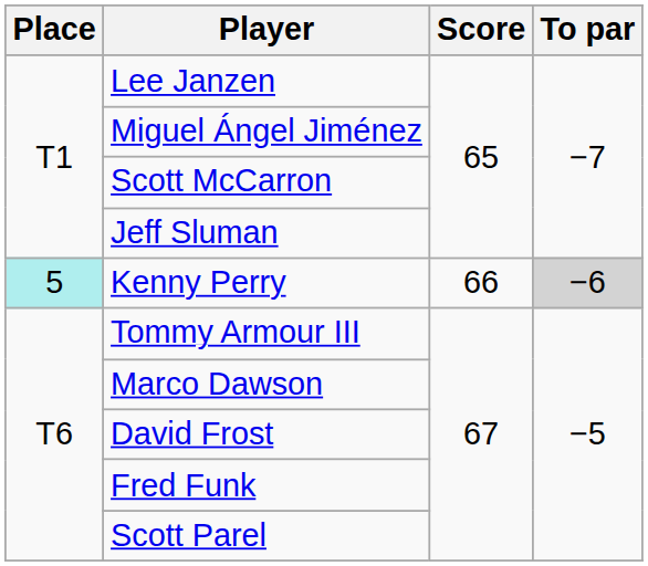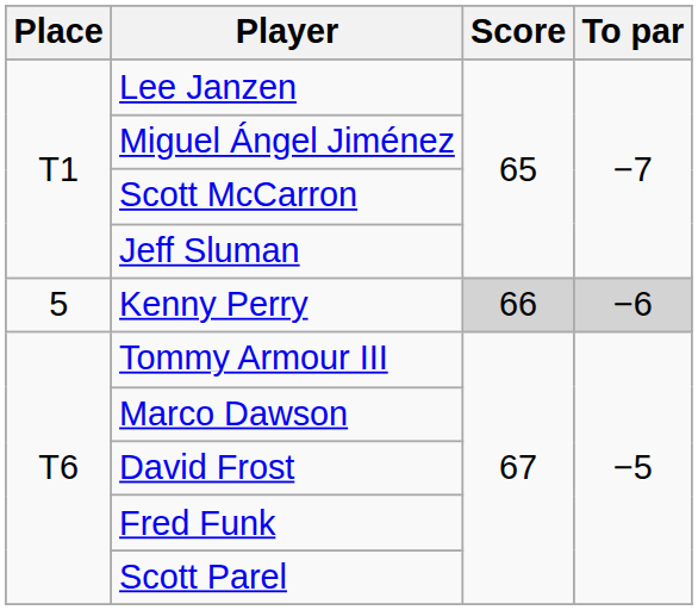Kenny Perry | Place: paleturquoise background -> no background
Kenny Perry | Score: no background -> lightgrey background
